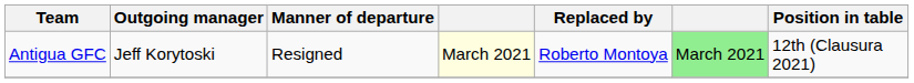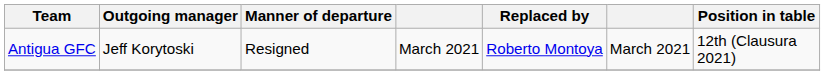Antigua GFC | column 4: lightyellow background -> no background
Antigua GFC | column 6: lightgreen background -> no background
